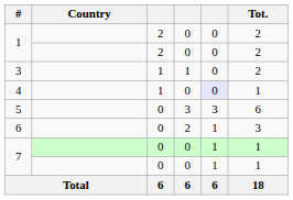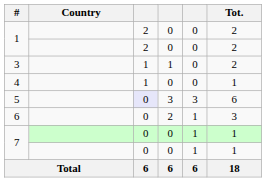4 | column 5: lavender background -> no background
5 | column 3: no background -> lavender background
